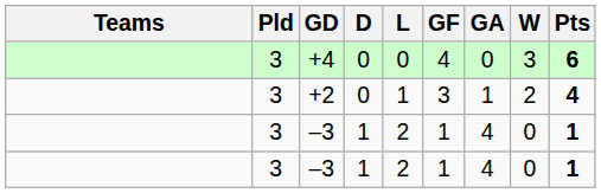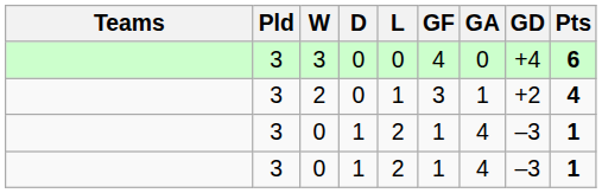columns swapped: W <-> GD
